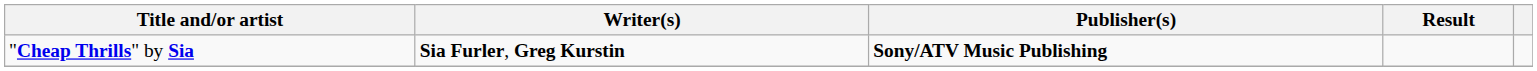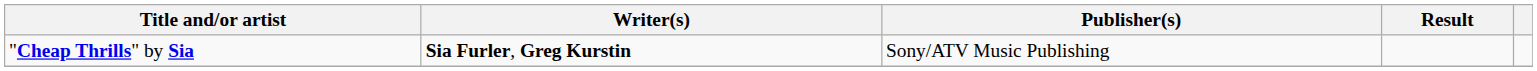"Cheap Thrills" by Sia | Publisher(s): bold -> normal
